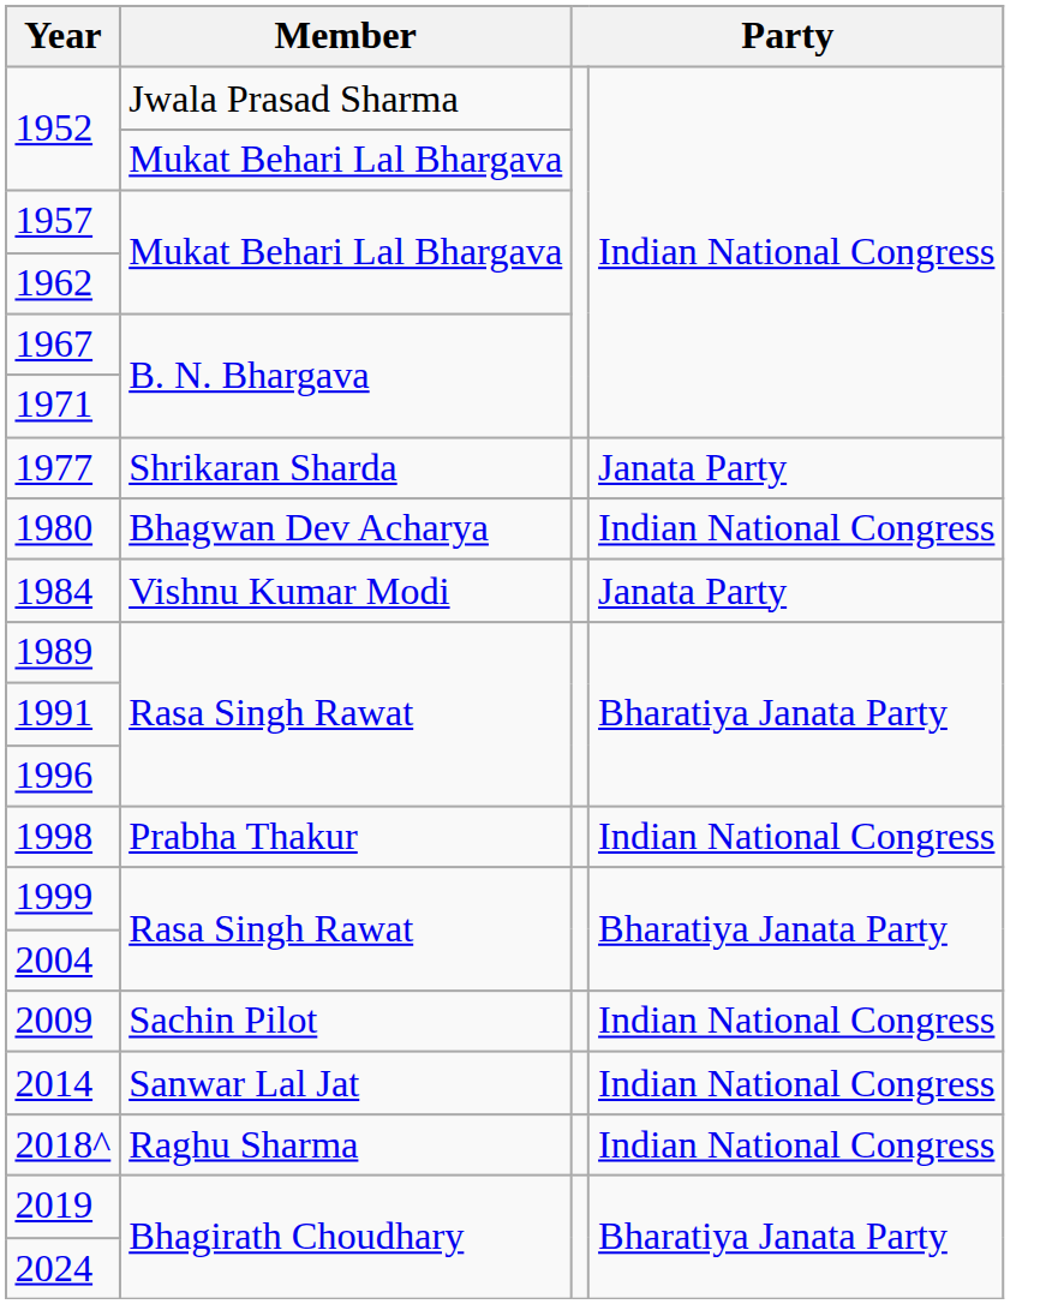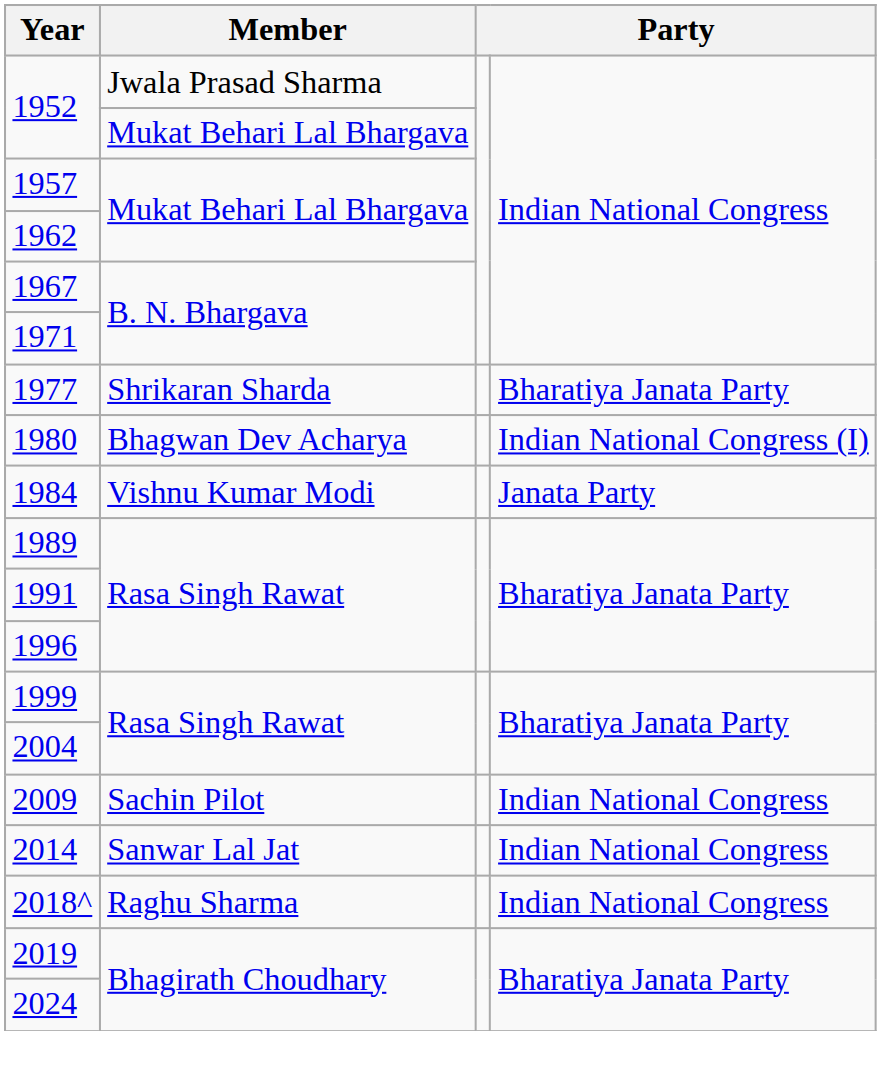1977 | column 4: Janata Party -> Bharatiya Janata Party
1980 | column 4: Indian National Congress -> Indian National Congress (I)
- row: 1998 | Prabha Thakur | Indian National Congress
